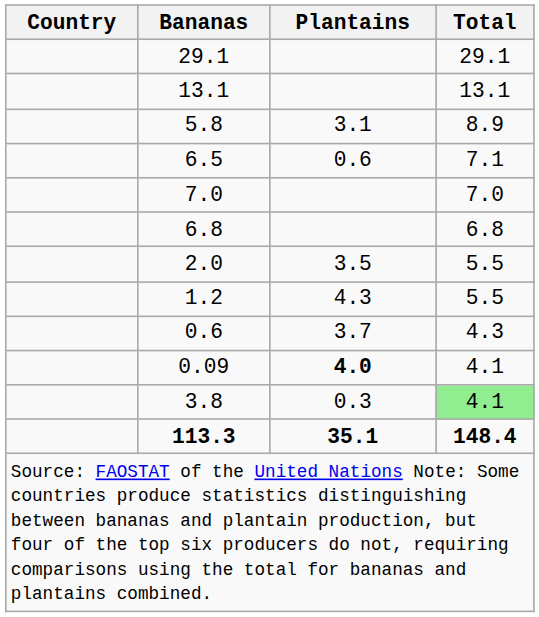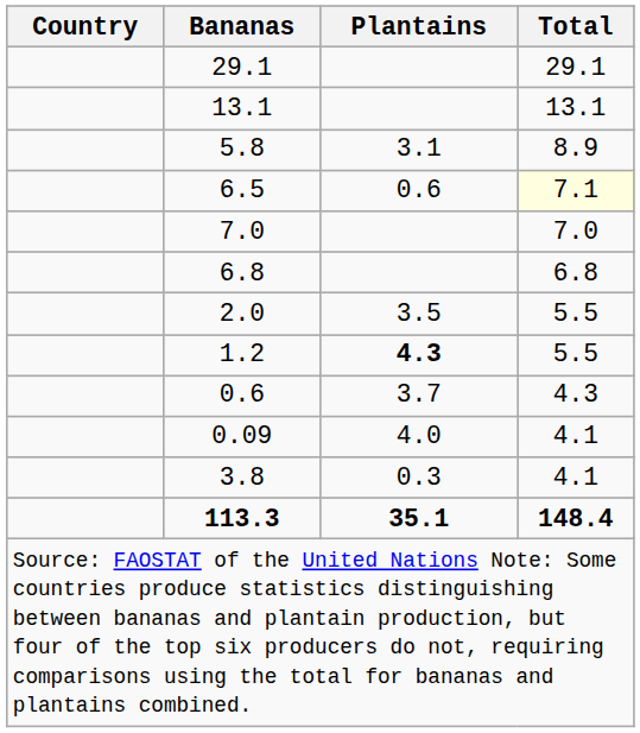6.5 | Total: no background -> lightyellow background
1.2 | Plantains: normal -> bold
0.09 | Plantains: bold -> normal
3.8 | Total: lightgreen background -> no background
